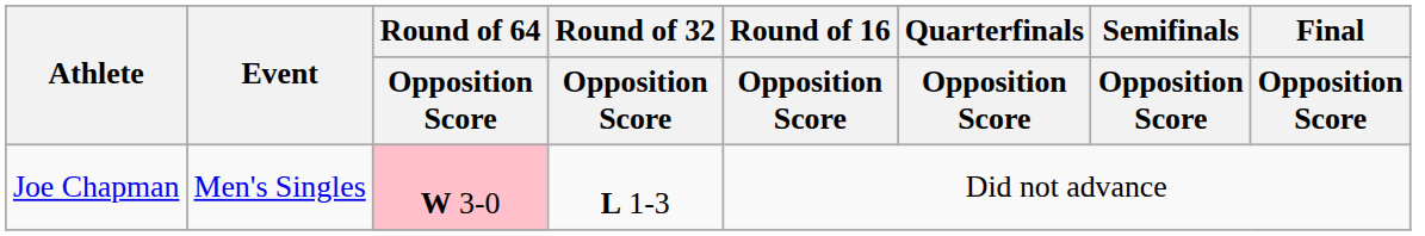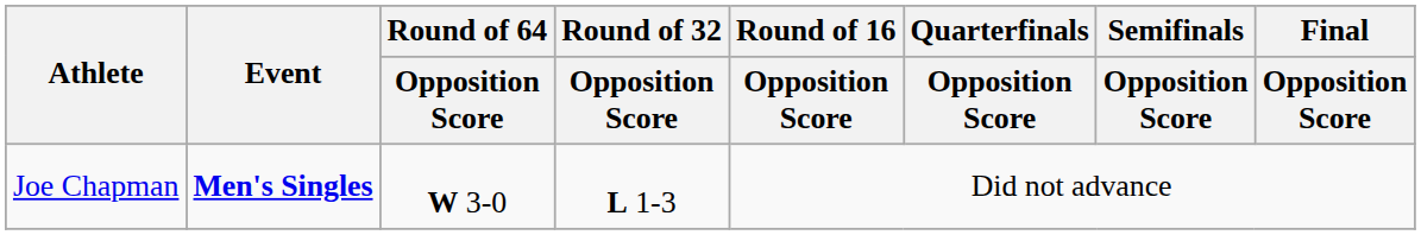Joe Chapman | Event: normal -> bold
Joe Chapman | Round of 64 / Opposition Score: pink background -> no background
